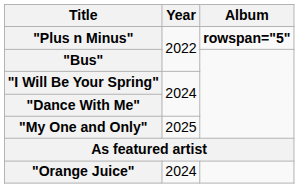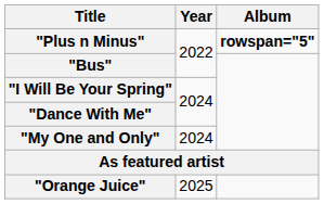"My One and Only" | Year: 2025 -> 2024
"Orange Juice" | Year: 2024 -> 2025
